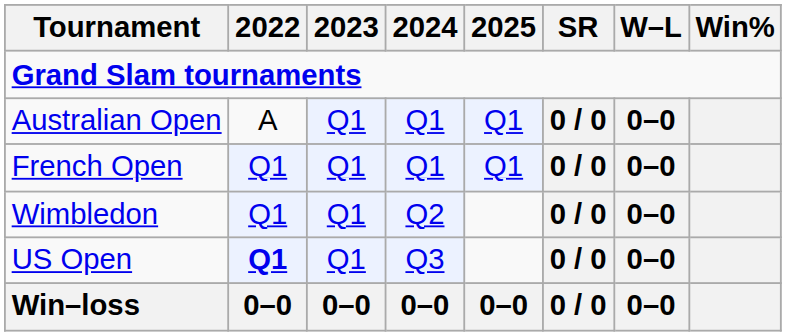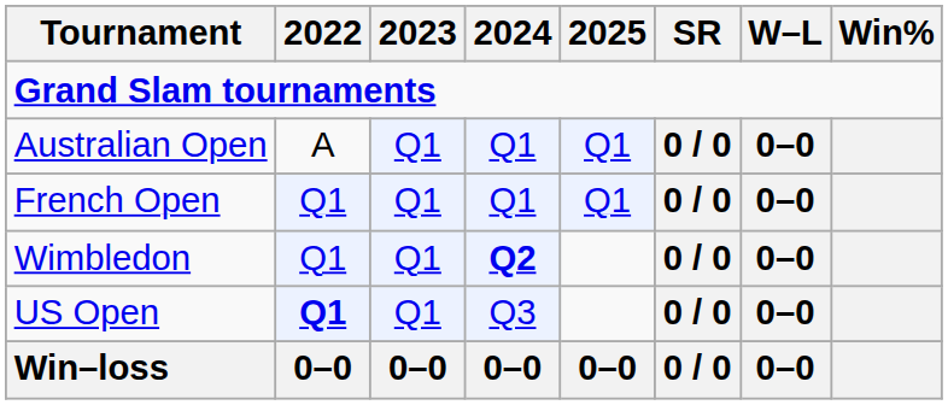Wimbledon | 2024: normal -> bold
